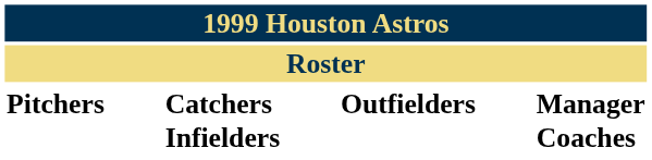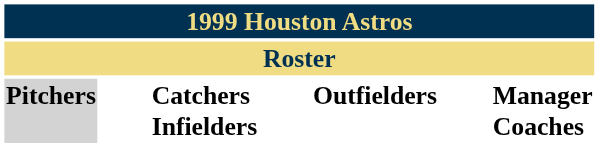Pitchers | column 1: no background -> lightgrey background
